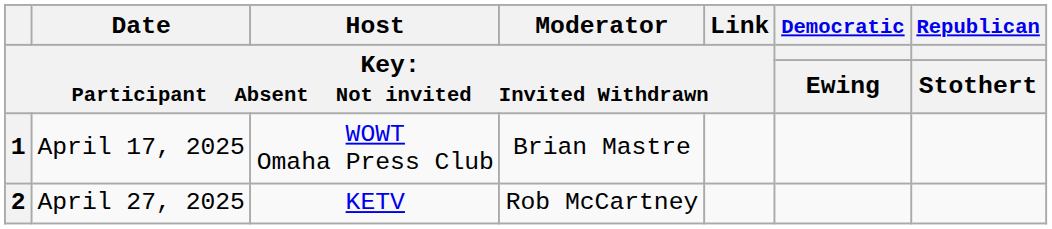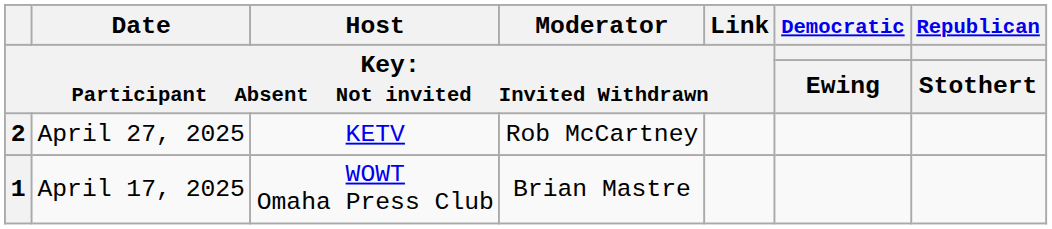rows swapped: 1 <-> 2
